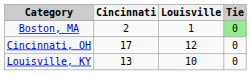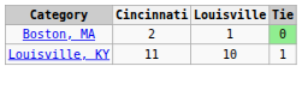- row: Cincinnati, OH | 17 | 12 | 0
Louisville, KY | Cincinnati: 13 -> 11
Louisville, KY | Tie: 0 -> 1
